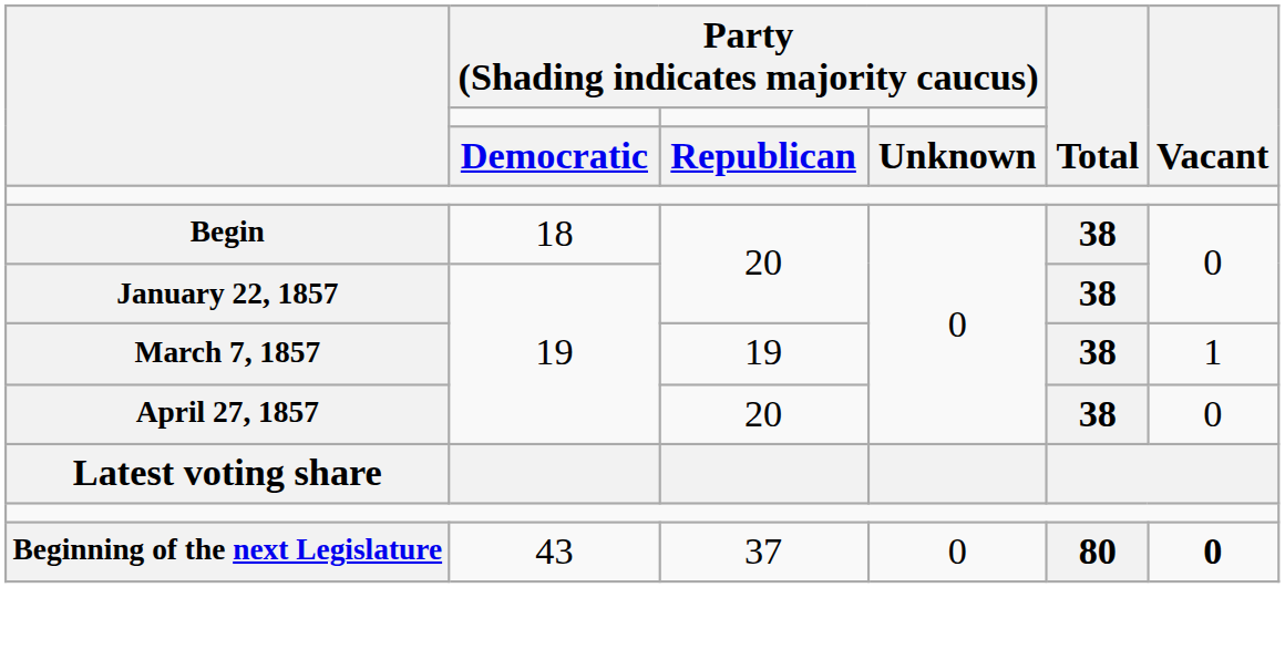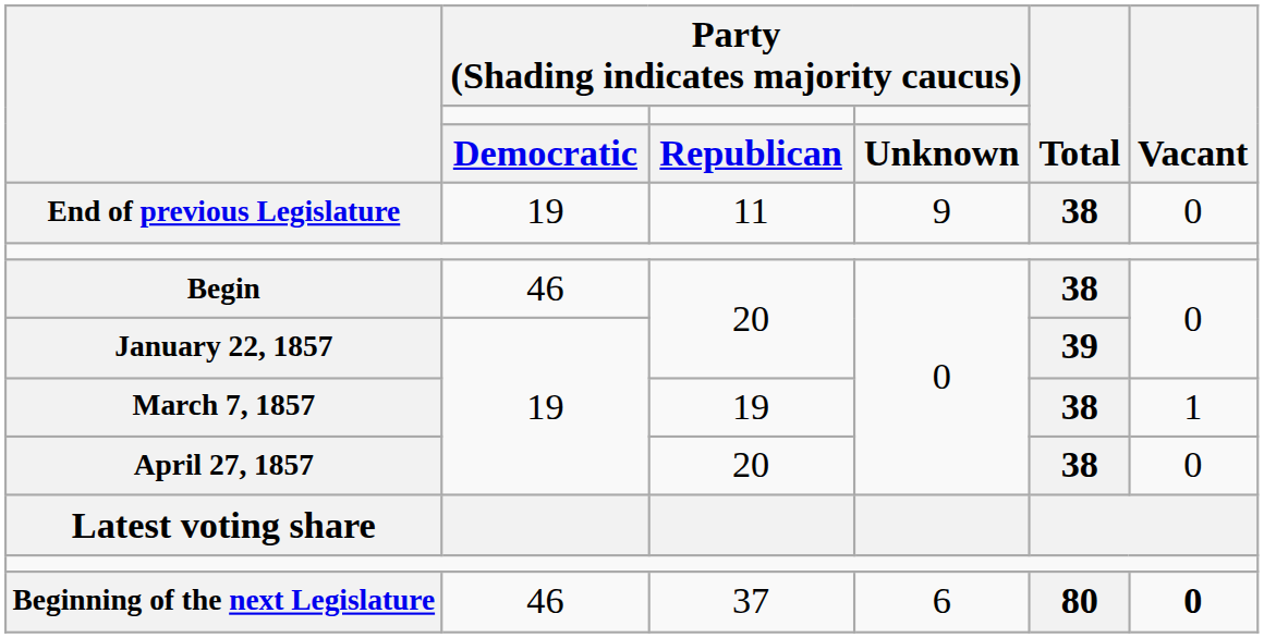+ row: End of previous Legislature | 19 | 11 | 9 | 38 | 0
Begin | column 2: 18 -> 46
January 22, 1857 | Total: 38 -> 39
Beginning of the next Legislature | column 2: 43 -> 46
Beginning of the next Legislature | column 4: 0 -> 6
